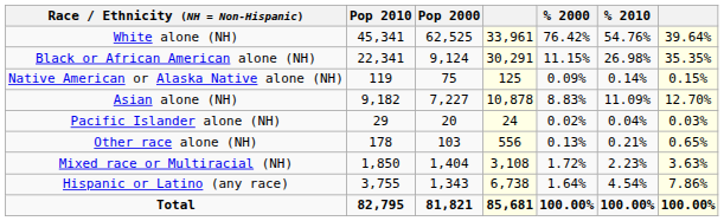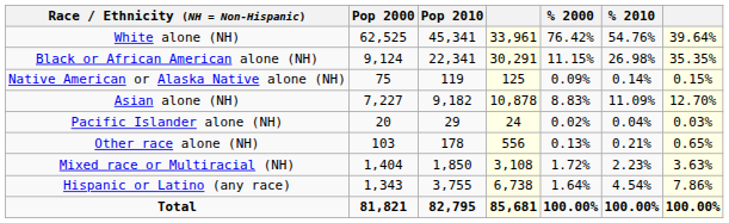columns swapped: Pop 2000 <-> Pop 2010
